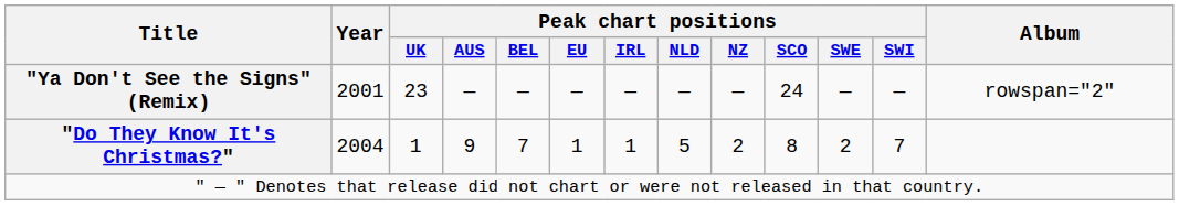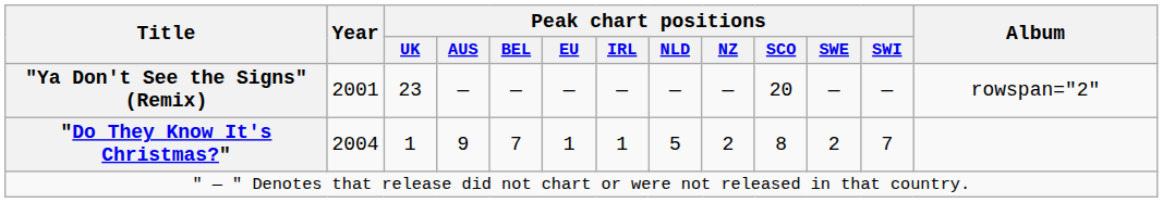"Ya Don't See the Signs" (Remix) | Peak chart positions / SCO: 24 -> 20
